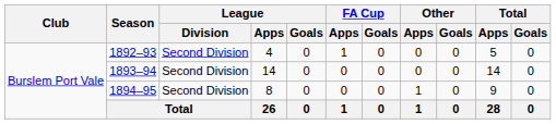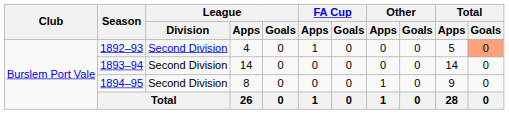1892–93 | Total / Goals: no background -> lightsalmon background
